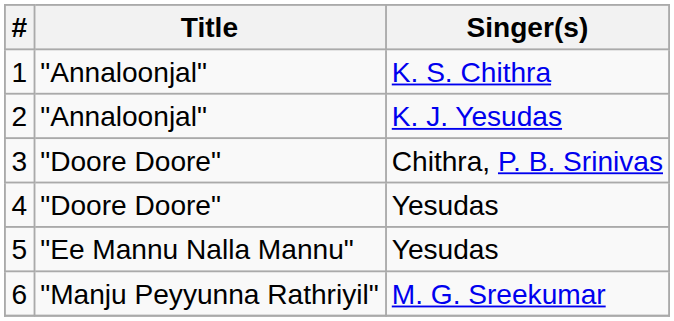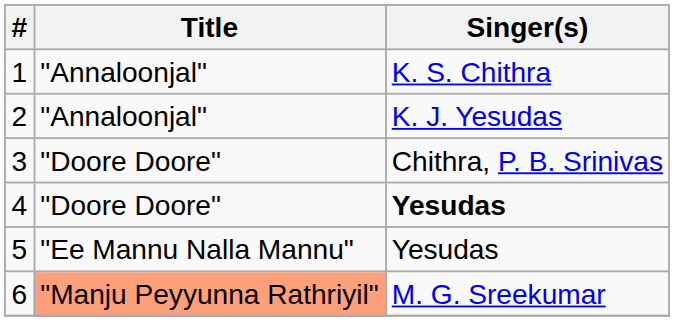4 | Singer(s): normal -> bold
6 | Title: no background -> lightsalmon background
